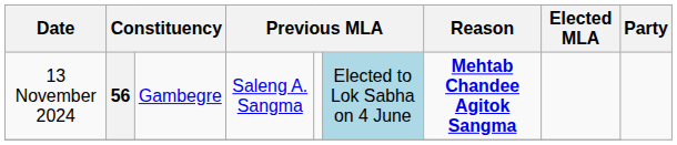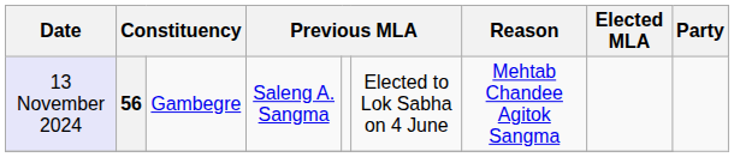56 | Date: no background -> lavender background
56 | column 6: lightblue background -> no background
56 | Reason: bold -> normal
